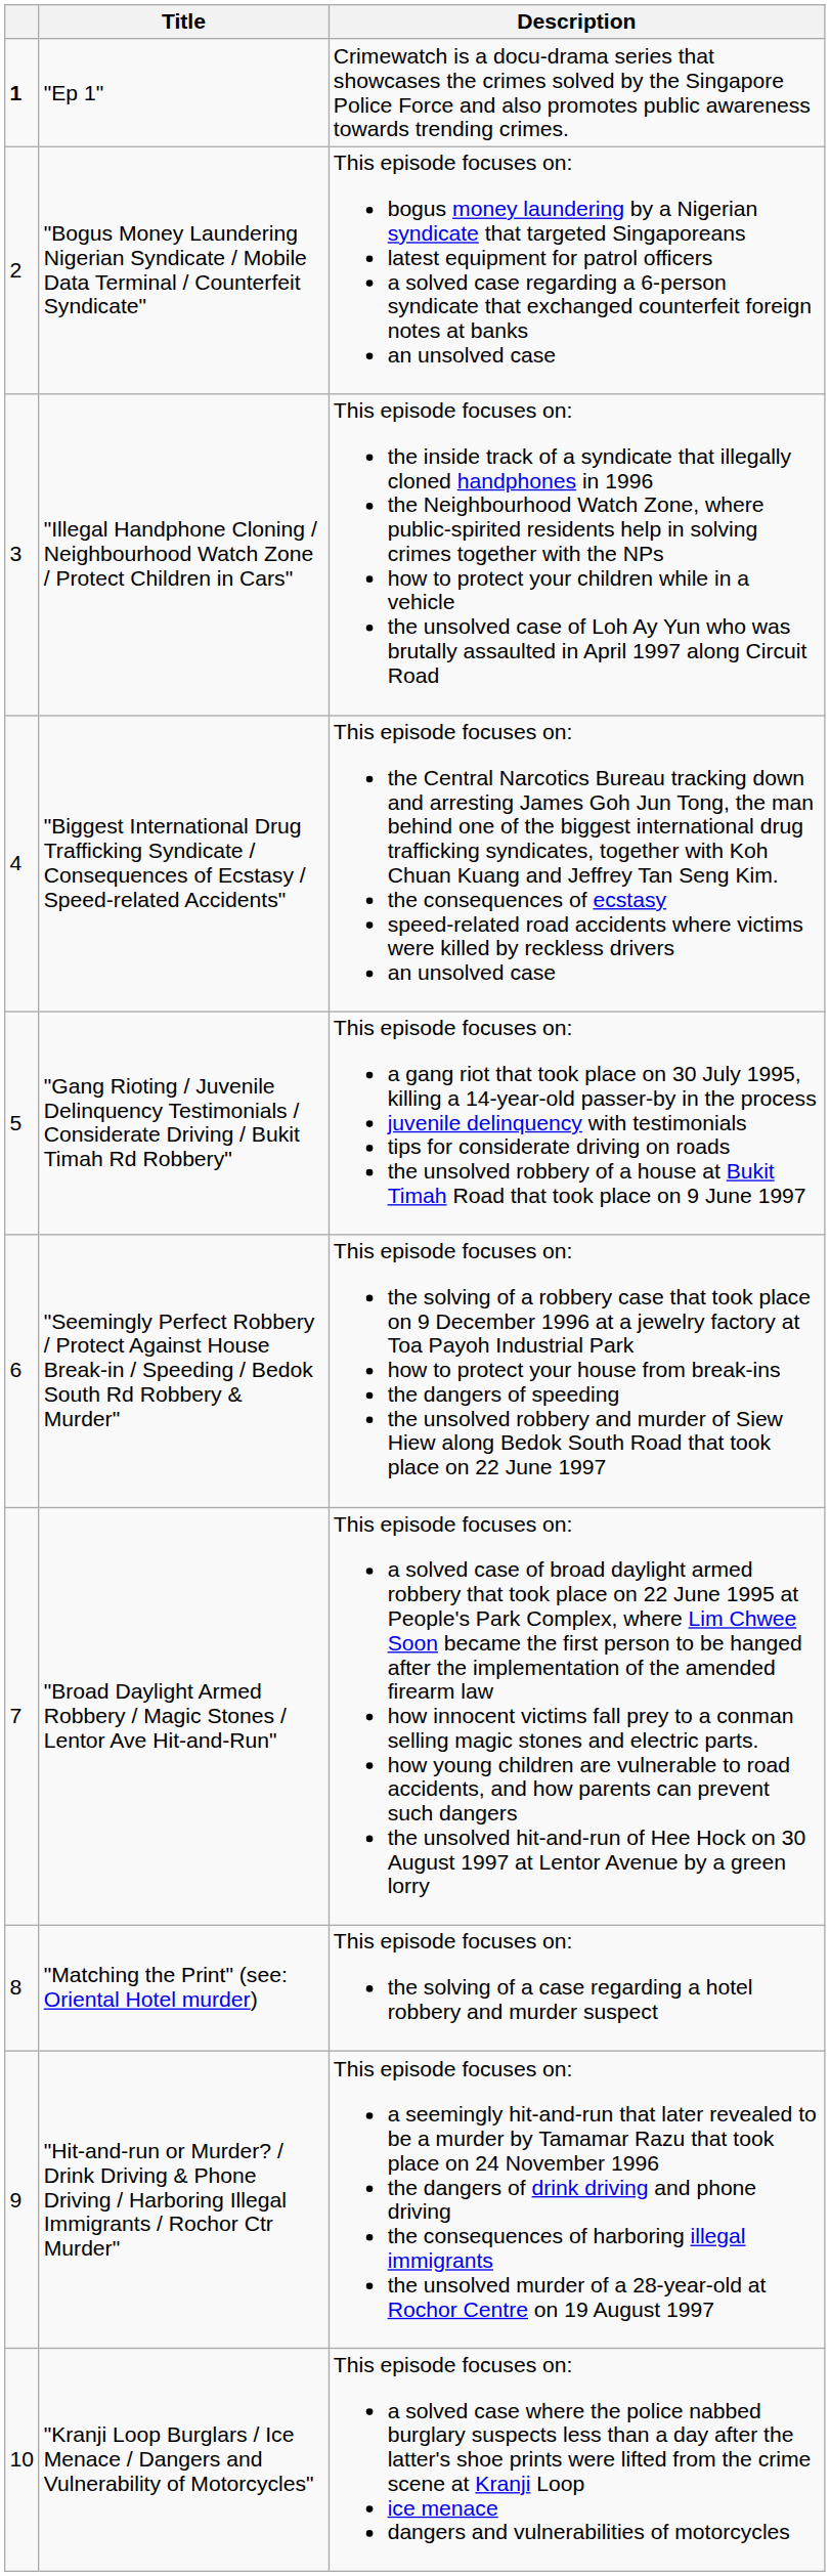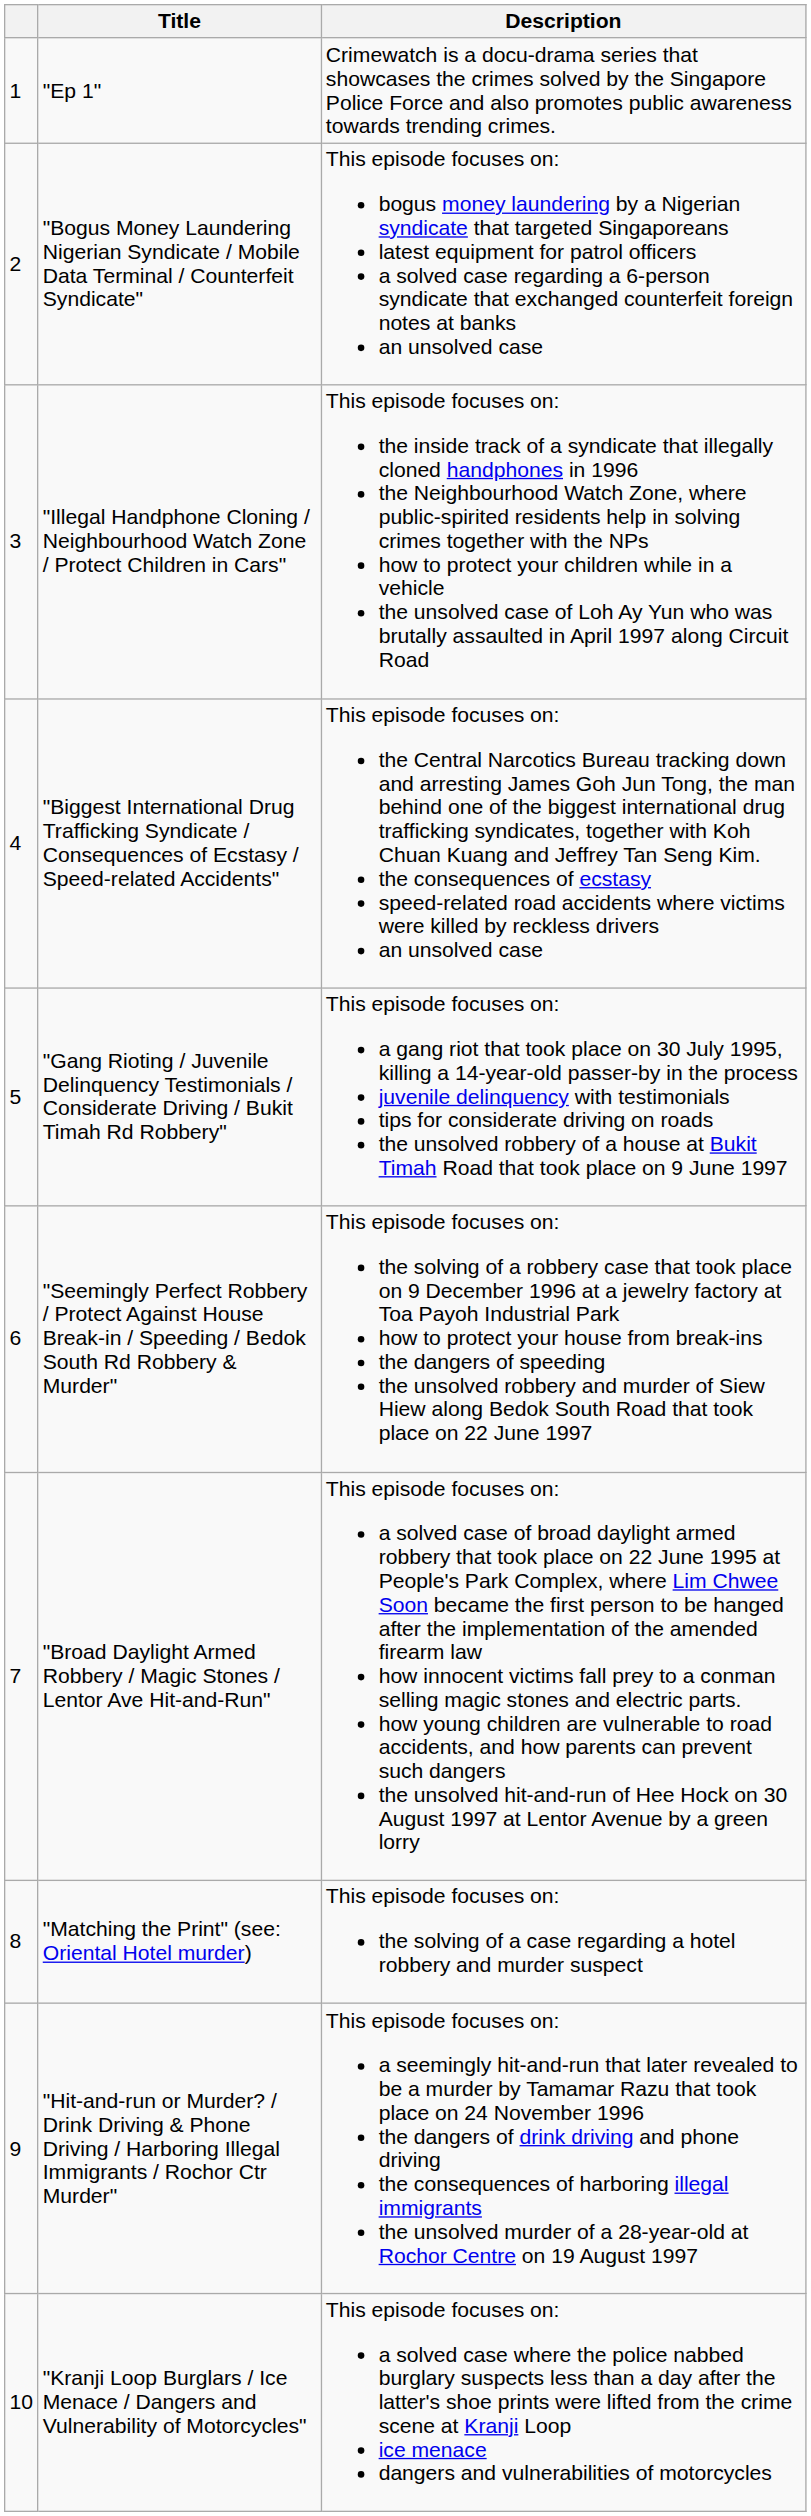"Ep 1" | column 1: bold -> normal
